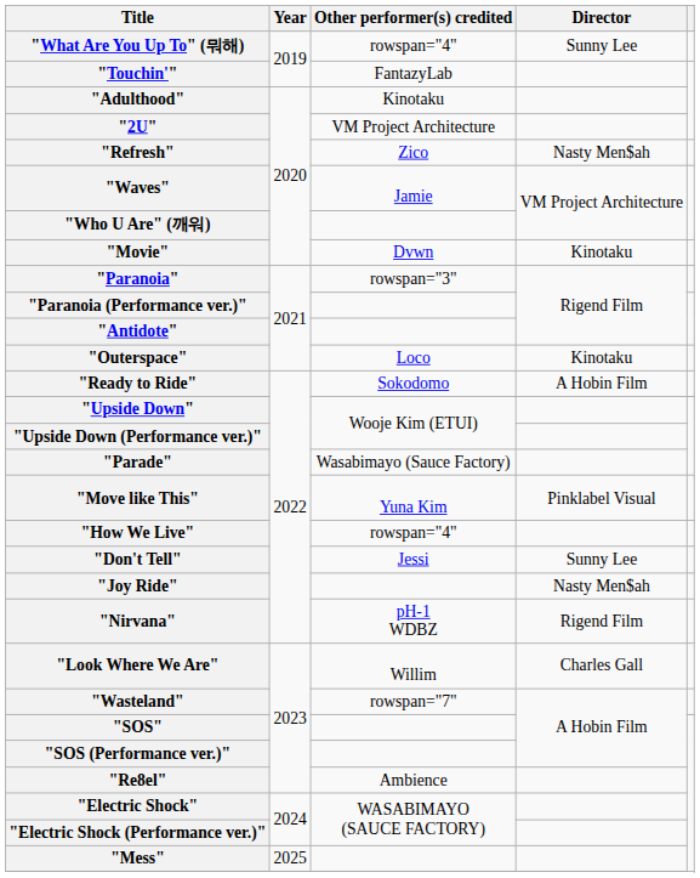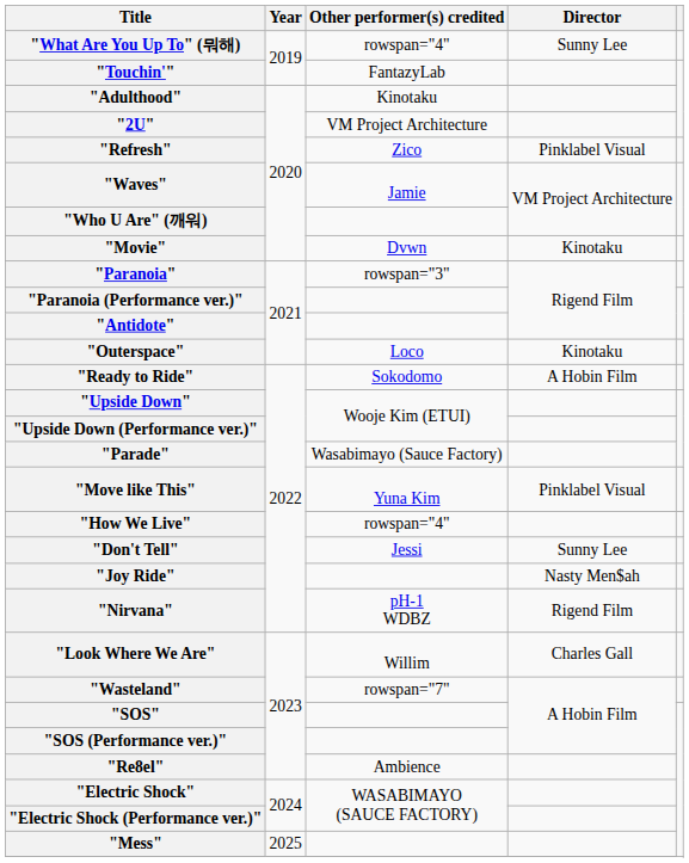"Refresh" | Director: Nasty Men$ah -> Pinklabel Visual
